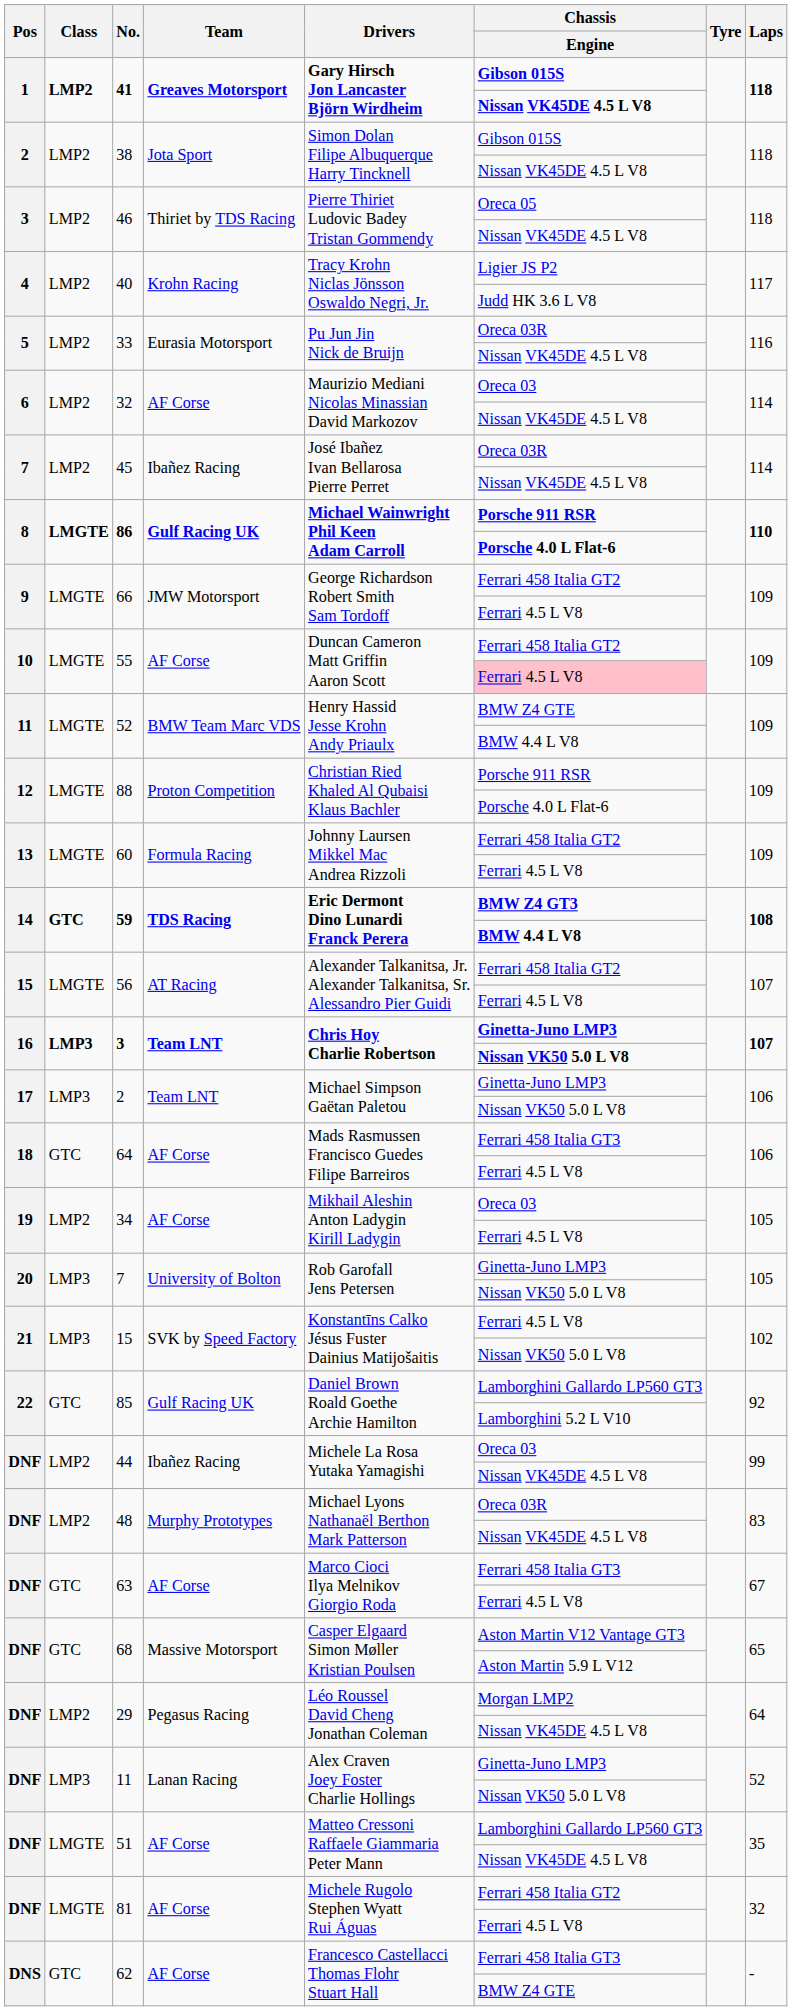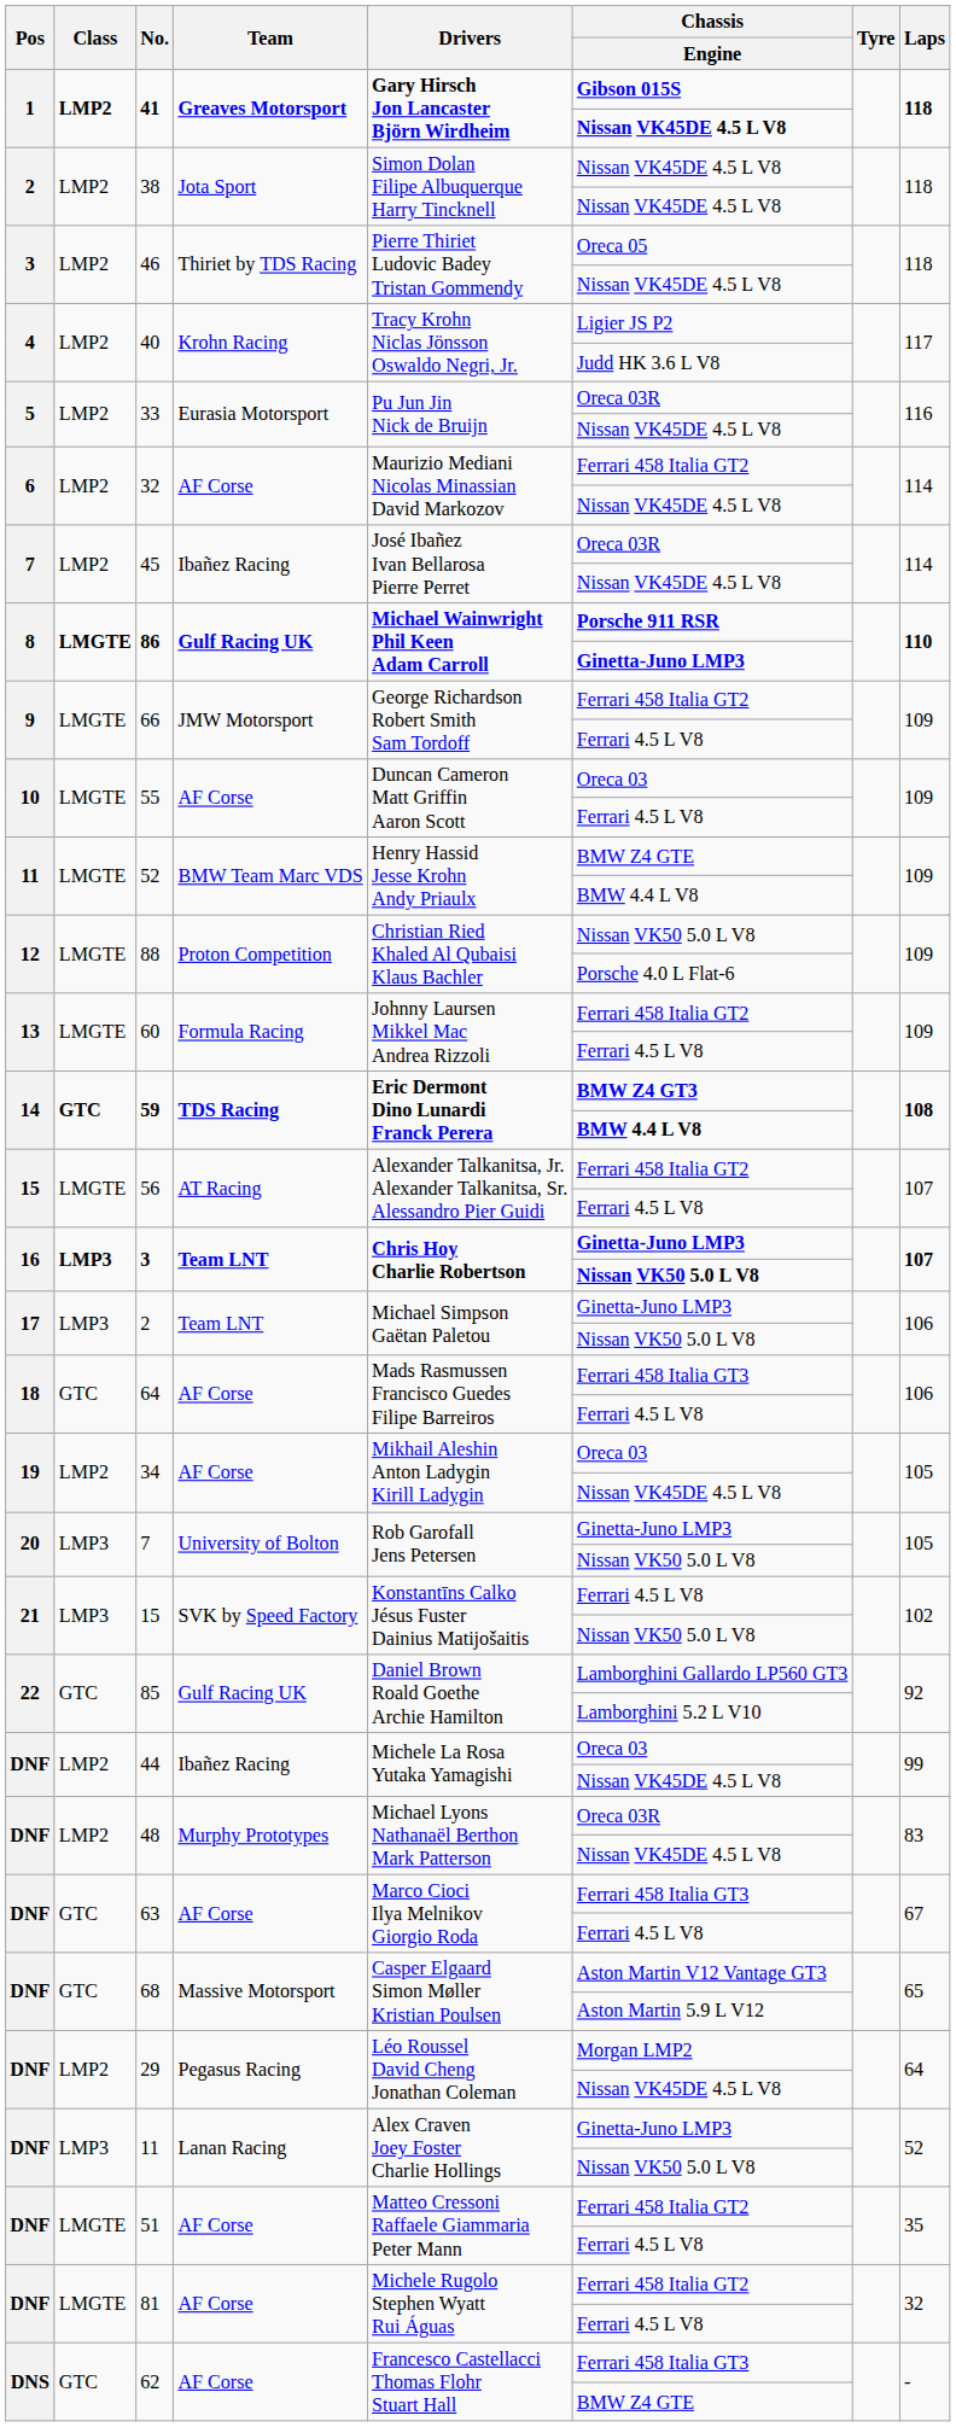row 5 | Chassis / Engine: Gibson 015S -> Nissan VK45DE 4.5 L V8
row 13 | Chassis / Engine: Oreca 03 -> Ferrari 458 Italia GT2
row 18 | Chassis / Engine: Porsche 4.0 L Flat-6 -> Ginetta-Juno LMP3
row 21 | Chassis / Engine: Ferrari 458 Italia GT2 -> Oreca 03
row 22 | Chassis / Engine: pink background -> no background
row 25 | Chassis / Engine: Porsche 911 RSR -> Nissan VK50 5.0 L V8
row 40 | Chassis / Engine: Ferrari 4.5 L V8 -> Nissan VK45DE 4.5 L V8
row 59 | Chassis / Engine: Lamborghini Gallardo LP560 GT3 -> Ferrari 458 Italia GT2
row 60 | Chassis / Engine: Nissan VK45DE 4.5 L V8 -> Ferrari 4.5 L V8
